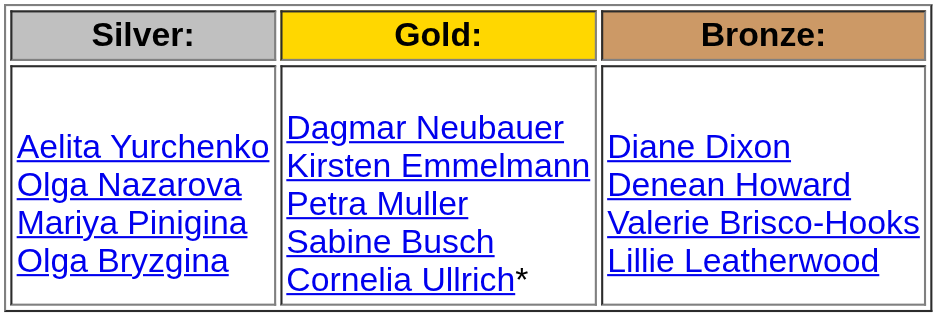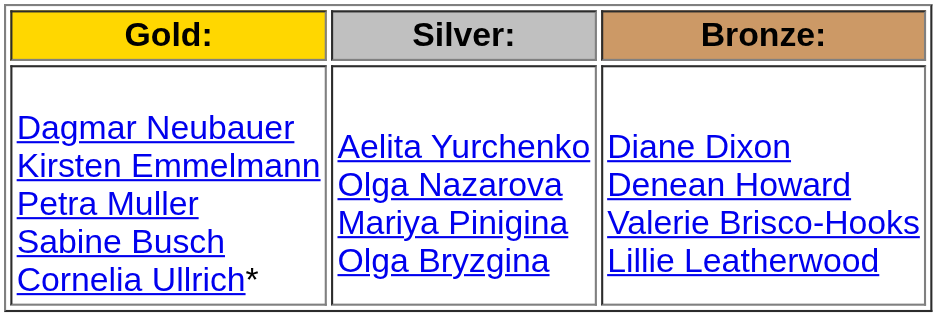columns swapped: Gold: <-> Silver:
